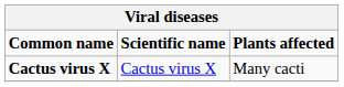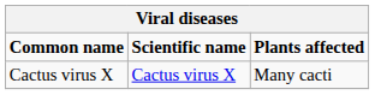row 3 | Common name: bold -> normal
